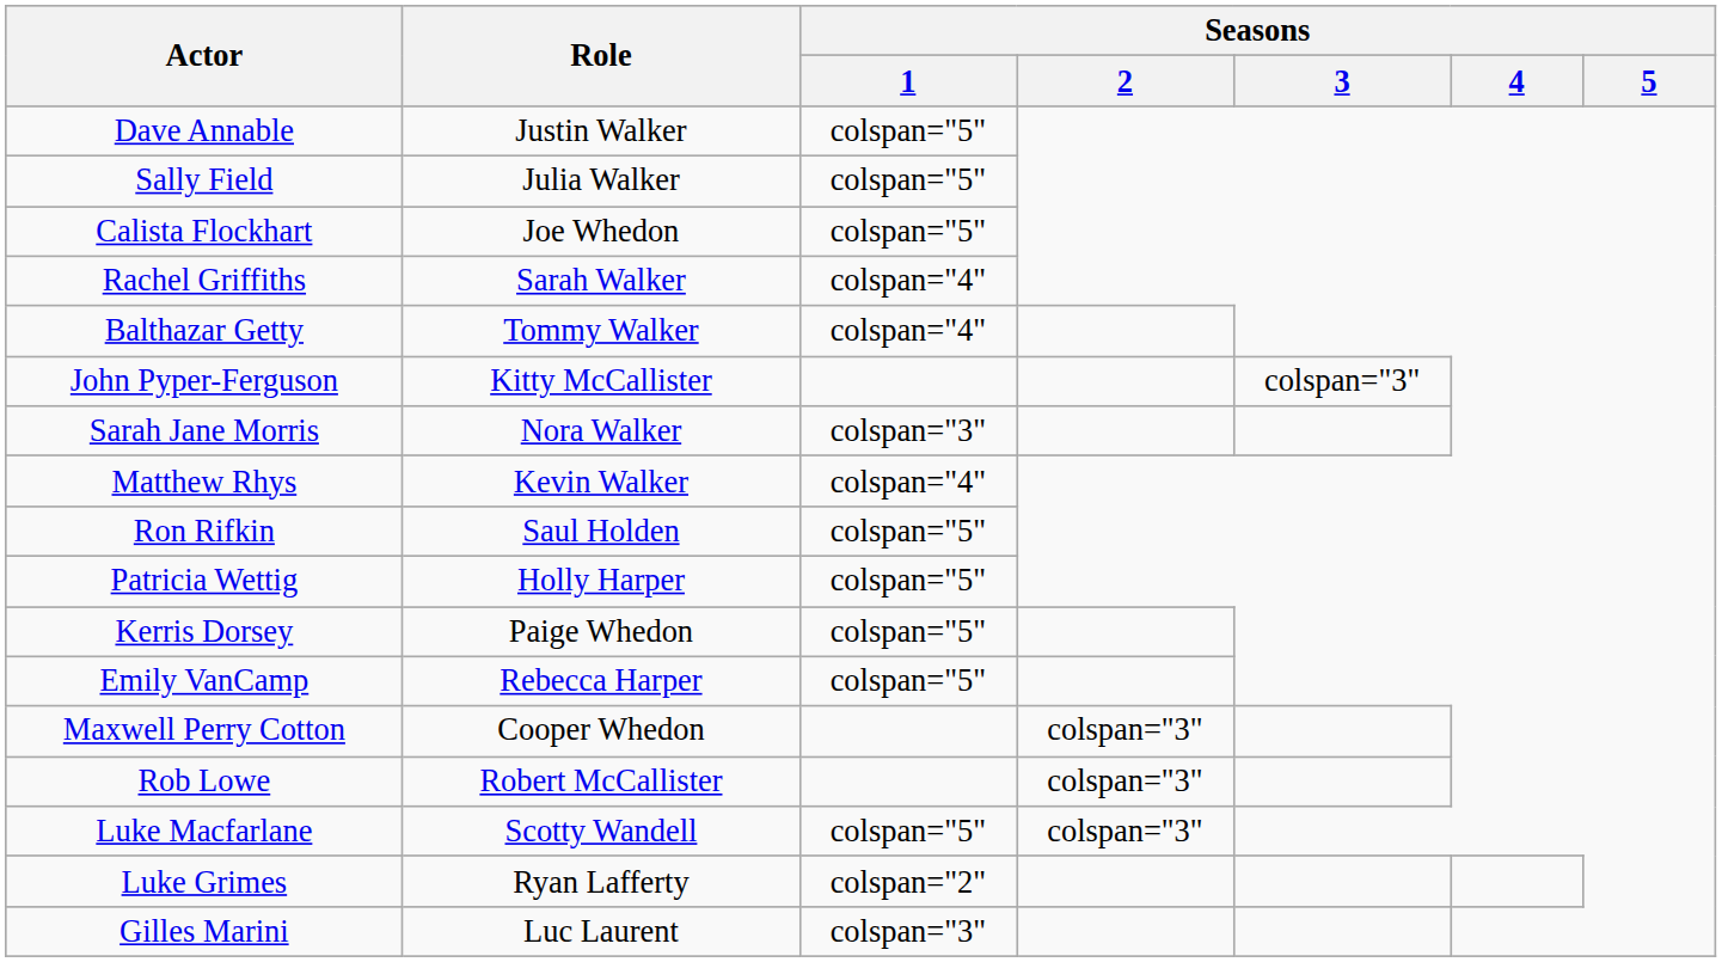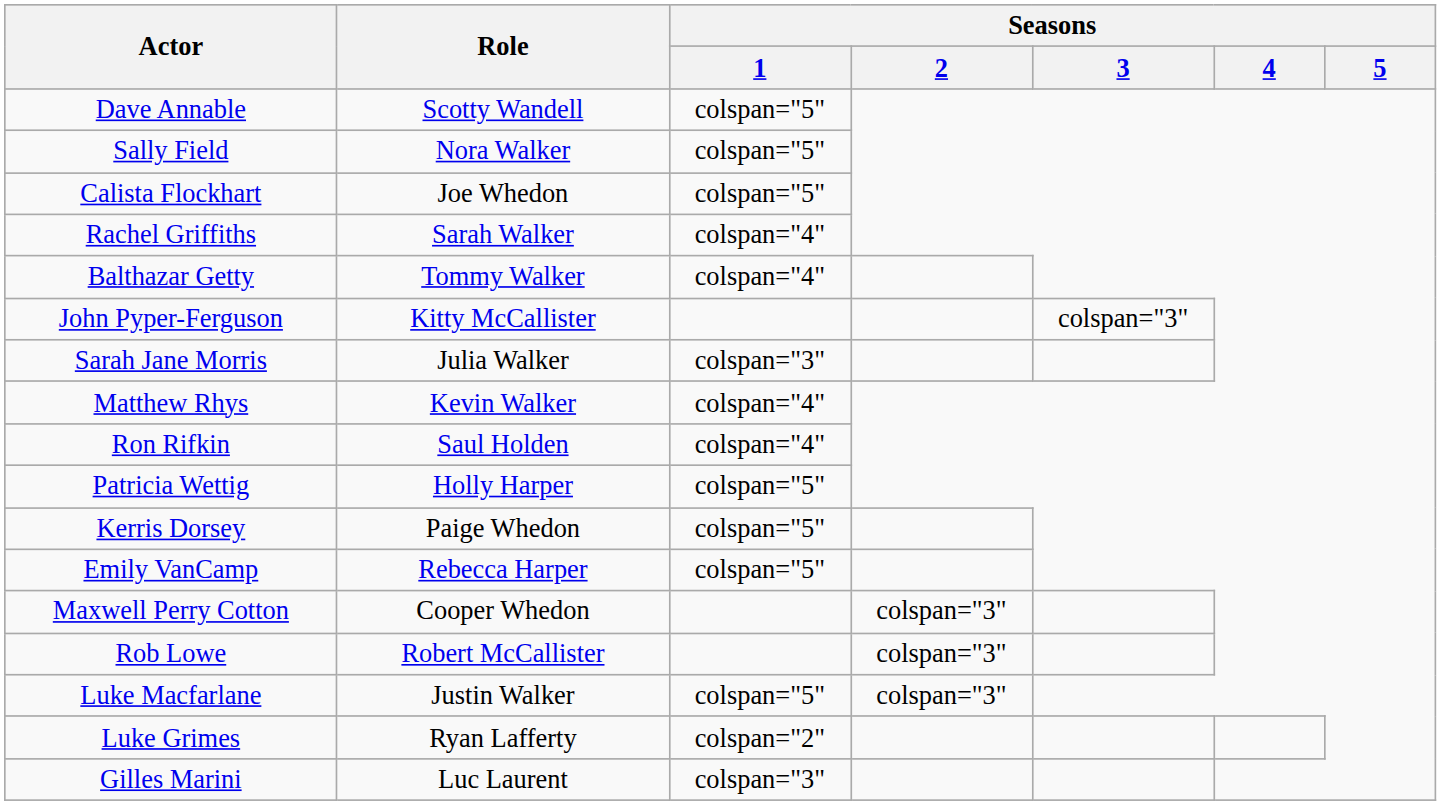Dave Annable | Role: Justin Walker -> Scotty Wandell
Sally Field | Role: Julia Walker -> Nora Walker
Sarah Jane Morris | Role: Nora Walker -> Julia Walker
Ron Rifkin | Seasons / 1: colspan="5" -> colspan="4"
Luke Macfarlane | Role: Scotty Wandell -> Justin Walker
